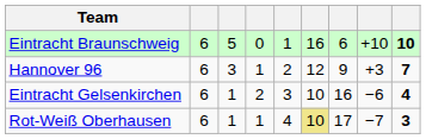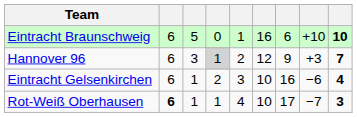Hannover 96 | column 4: no background -> lightgrey background
Rot-Weiß Oberhausen | column 2: normal -> bold
Rot-Weiß Oberhausen | column 6: khaki background -> no background
